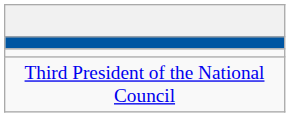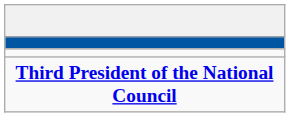Third President of the National Council | column 1: normal -> bold
